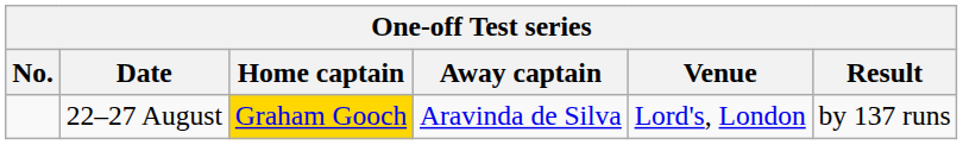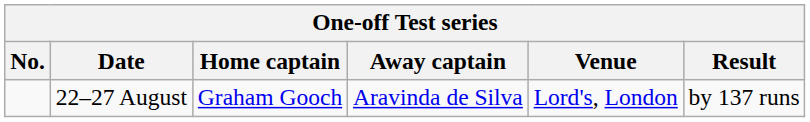22–27 August | Home captain: gold background -> no background
